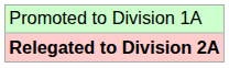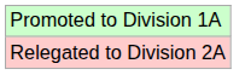row 2 | column 1: bold -> normal
